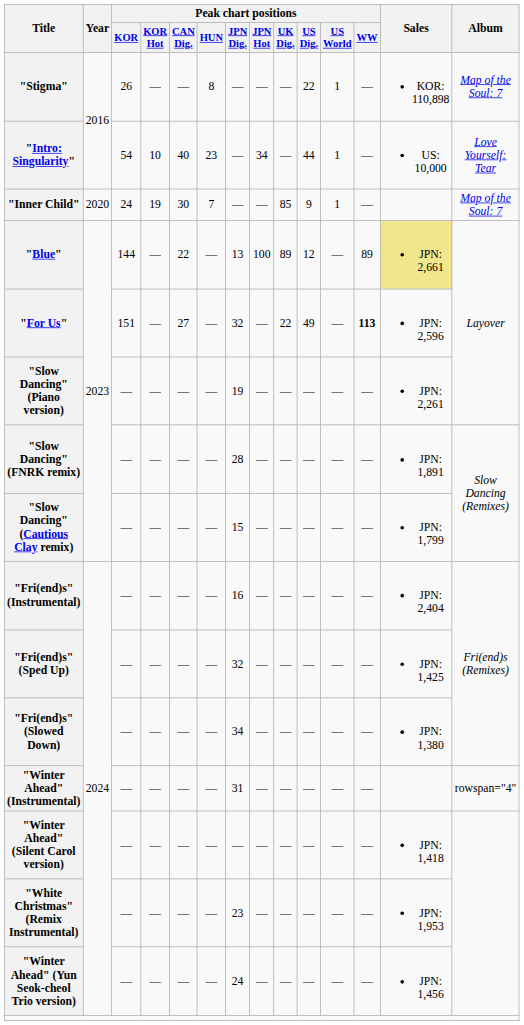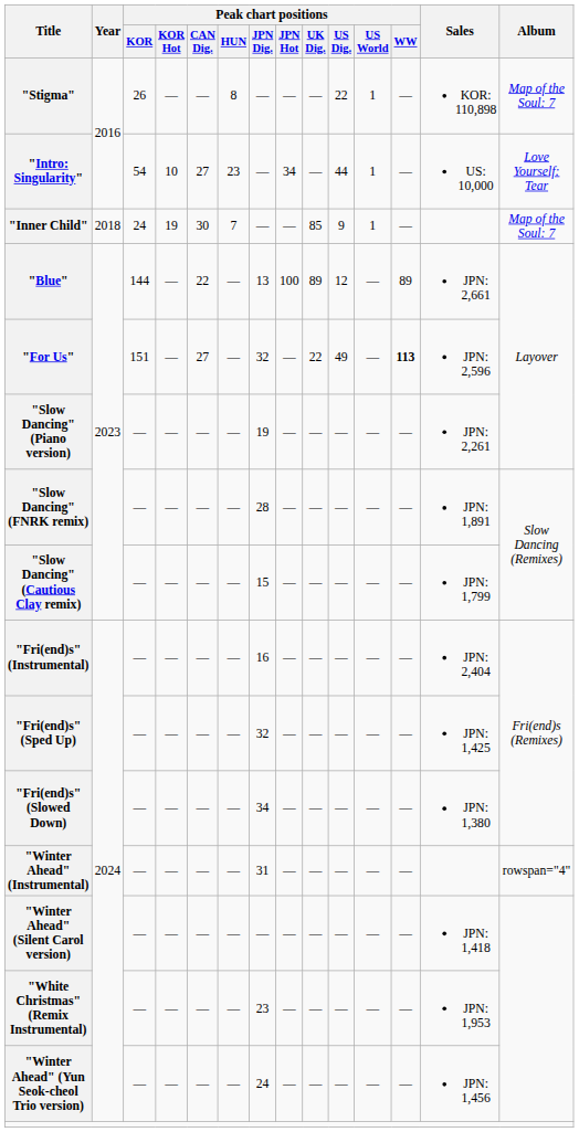"Intro: Singularity" | Peak chart positions / CAN Dig.: 40 -> 27
"Inner Child" | Year: 2020 -> 2018
"Blue" | Sales: khaki background -> no background
